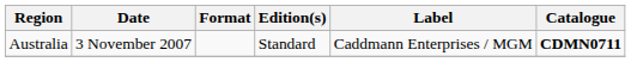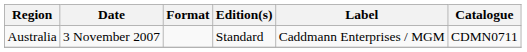Australia | Catalogue: bold -> normal
